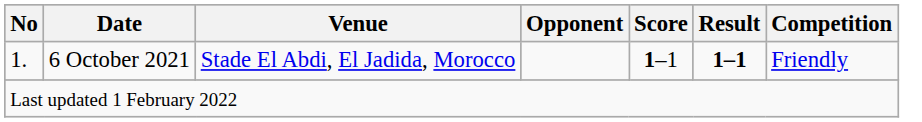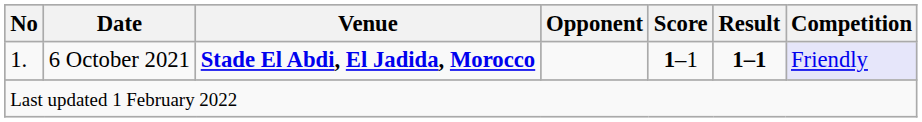1. | Venue: normal -> bold
1. | Competition: no background -> lavender background
